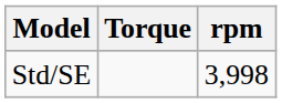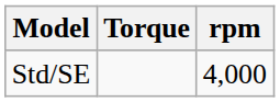Std/SE | rpm: 3,998 -> 4,000
